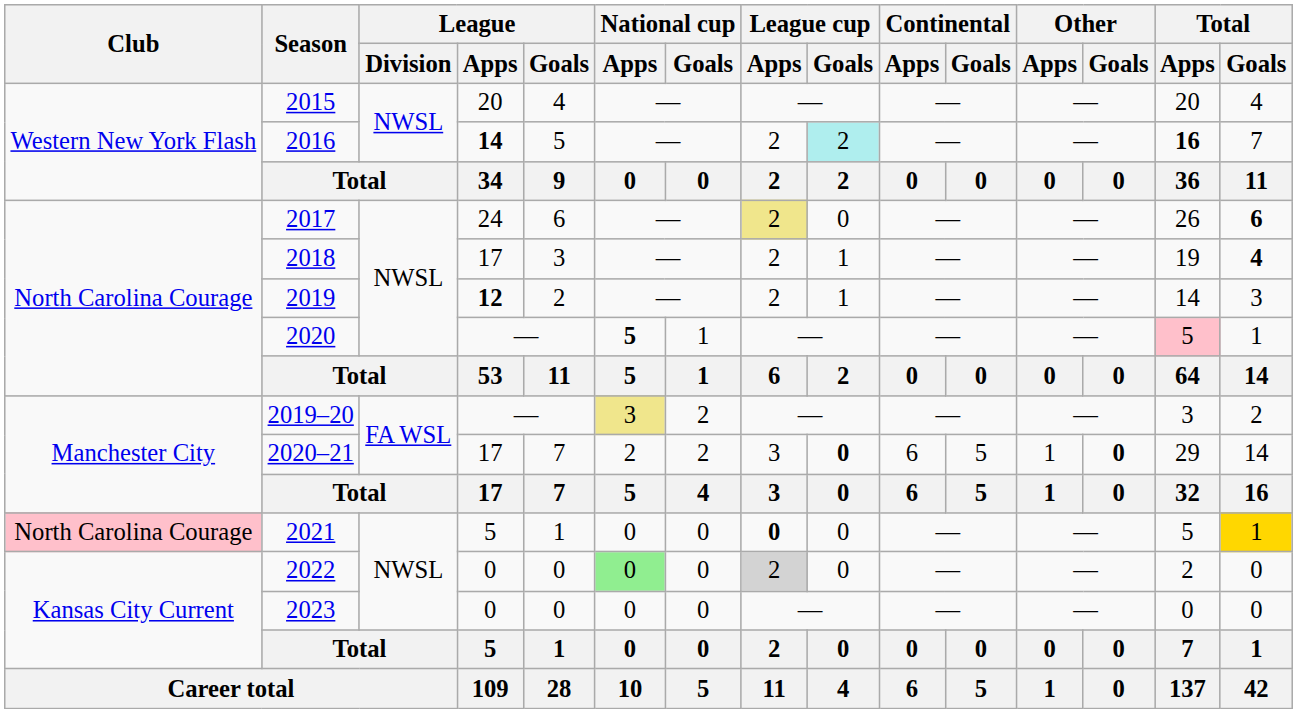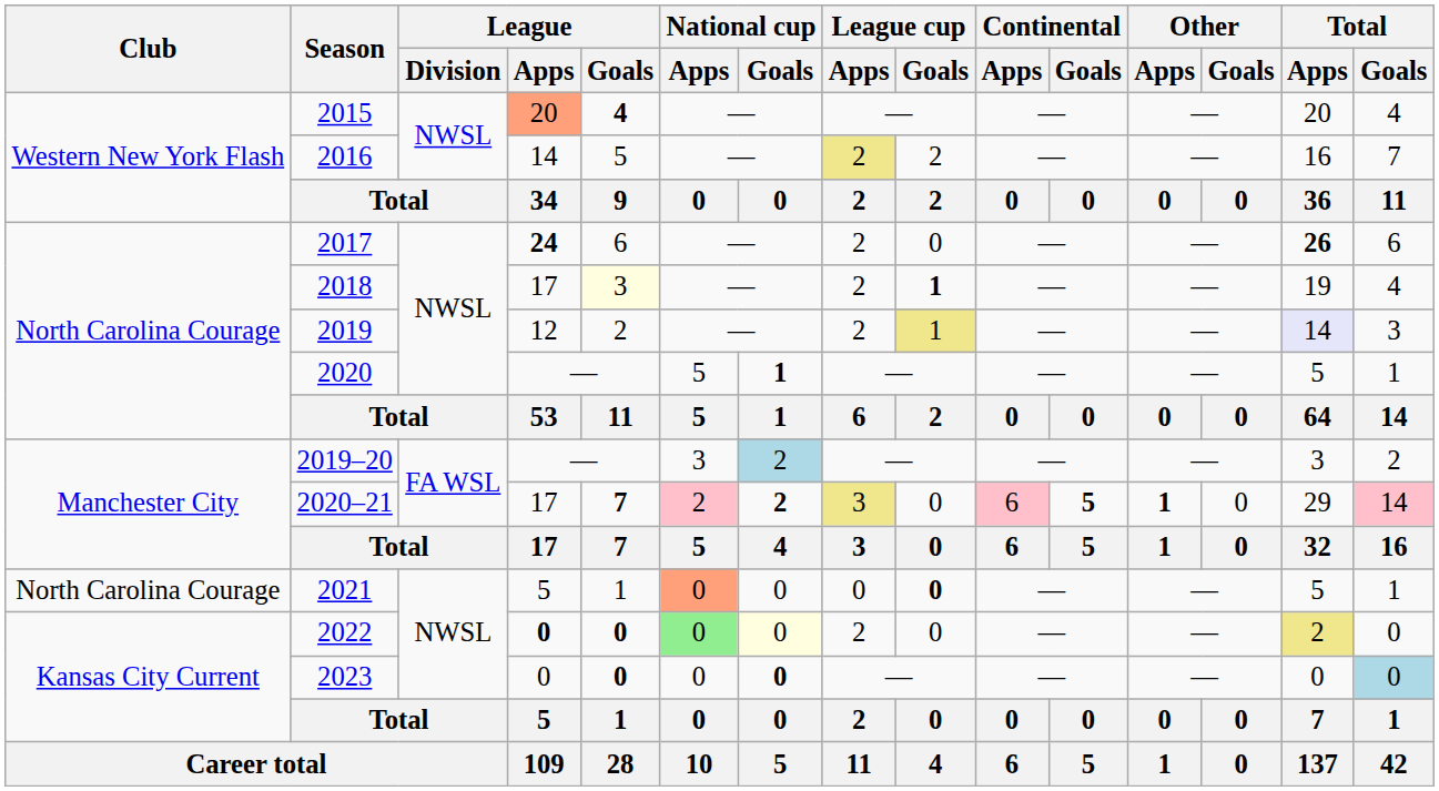2015 | League / Apps: no background -> lightsalmon background
2015 | League / Goals: normal -> bold
2016 | League / Apps: bold -> normal
2016 | League cup / Apps: no background -> khaki background
2016 | League cup / Goals: paleturquoise background -> no background
2016 | Total / Apps: bold -> normal
2017 | League / Apps: normal -> bold
2017 | League cup / Apps: khaki background -> no background
2017 | Total / Apps: normal -> bold
2017 | Total / Goals: bold -> normal
2018 | League / Goals: no background -> lightyellow background
2018 | League cup / Goals: normal -> bold
2018 | Total / Goals: bold -> normal
2019 | League / Apps: bold -> normal
2019 | League cup / Goals: no background -> khaki background
2019 | Total / Apps: no background -> lavender background
2020 | National cup / Apps: bold -> normal
2020 | National cup / Goals: normal -> bold
2020 | Total / Apps: pink background -> no background
2019–20 | National cup / Apps: khaki background -> no background
2019–20 | National cup / Goals: no background -> lightblue background
2020–21 | League / Goals: normal -> bold
2020–21 | National cup / Apps: no background -> pink background
2020–21 | National cup / Goals: normal -> bold
2020–21 | League cup / Apps: no background -> khaki background
2020–21 | League cup / Goals: bold -> normal
2020–21 | Continental / Apps: no background -> pink background
2020–21 | Continental / Goals: normal -> bold
2020–21 | Other / Apps: normal -> bold
2020–21 | Other / Goals: bold -> normal
2020–21 | Total / Goals: no background -> pink background
2021 | Club: pink background -> no background
2021 | National cup / Apps: no background -> lightsalmon background
2021 | League cup / Apps: bold -> normal
2021 | League cup / Goals: normal -> bold
2021 | Total / Goals: gold background -> no background
2022 | League / Apps: normal -> bold
2022 | League / Goals: normal -> bold
2022 | National cup / Goals: no background -> lightyellow background
2022 | League cup / Apps: lightgrey background -> no background
2022 | Total / Apps: no background -> khaki background
2023 | League / Goals: normal -> bold
2023 | National cup / Goals: normal -> bold
2023 | Total / Goals: no background -> lightblue background
